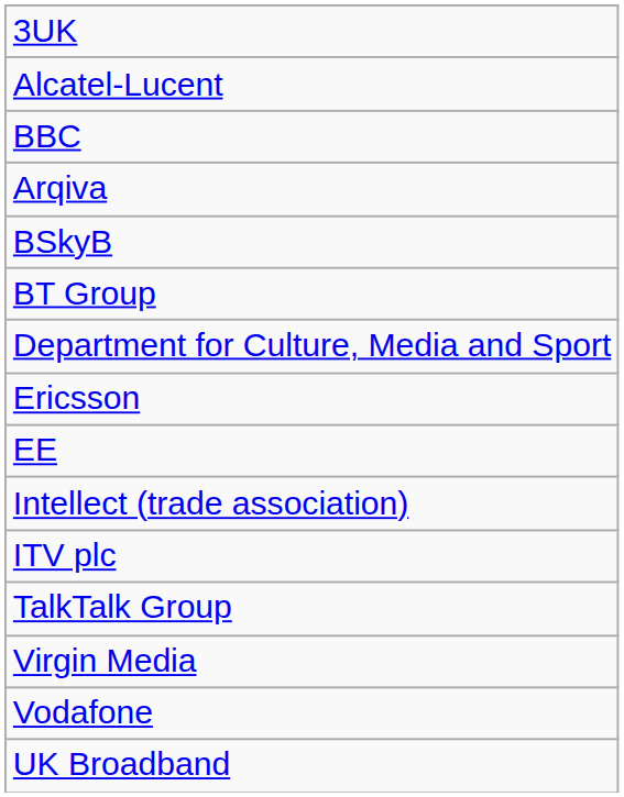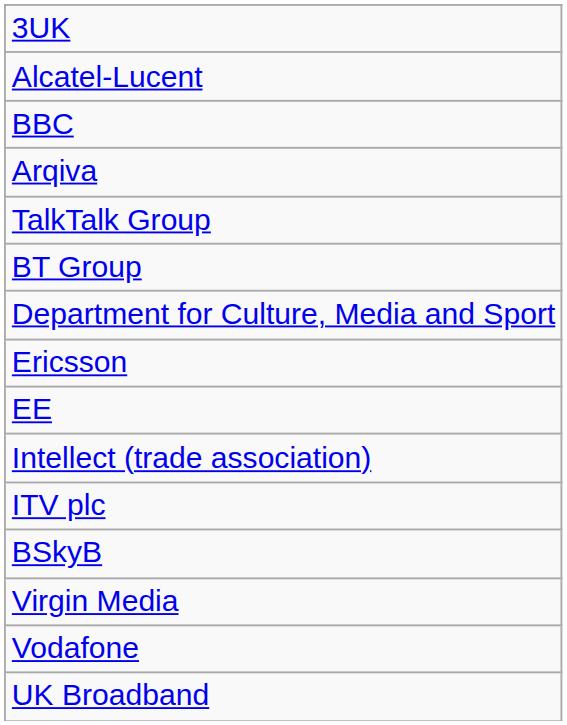row 5 | column 1: BSkyB -> TalkTalk Group
row 12 | column 1: TalkTalk Group -> BSkyB
